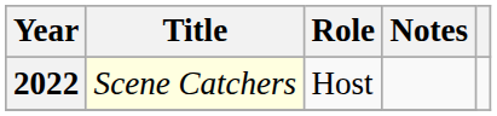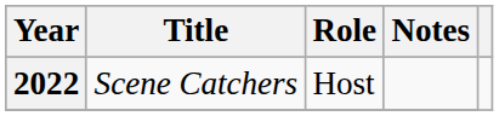2022 | Title: lightyellow background -> no background
